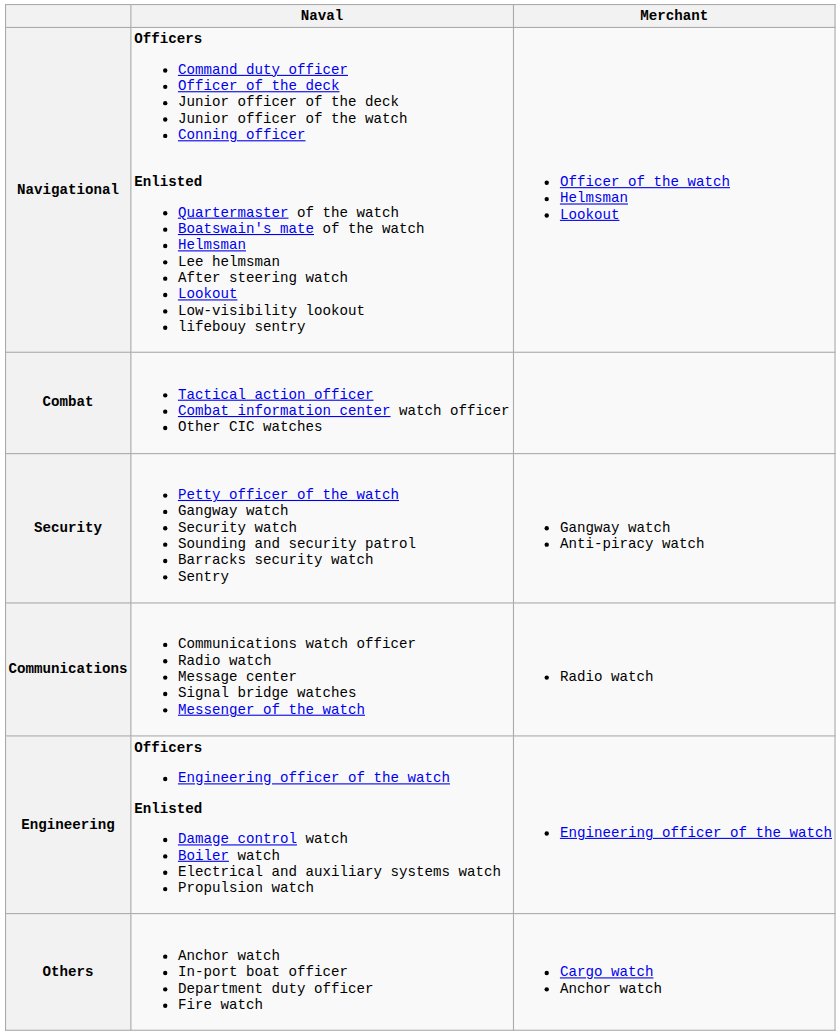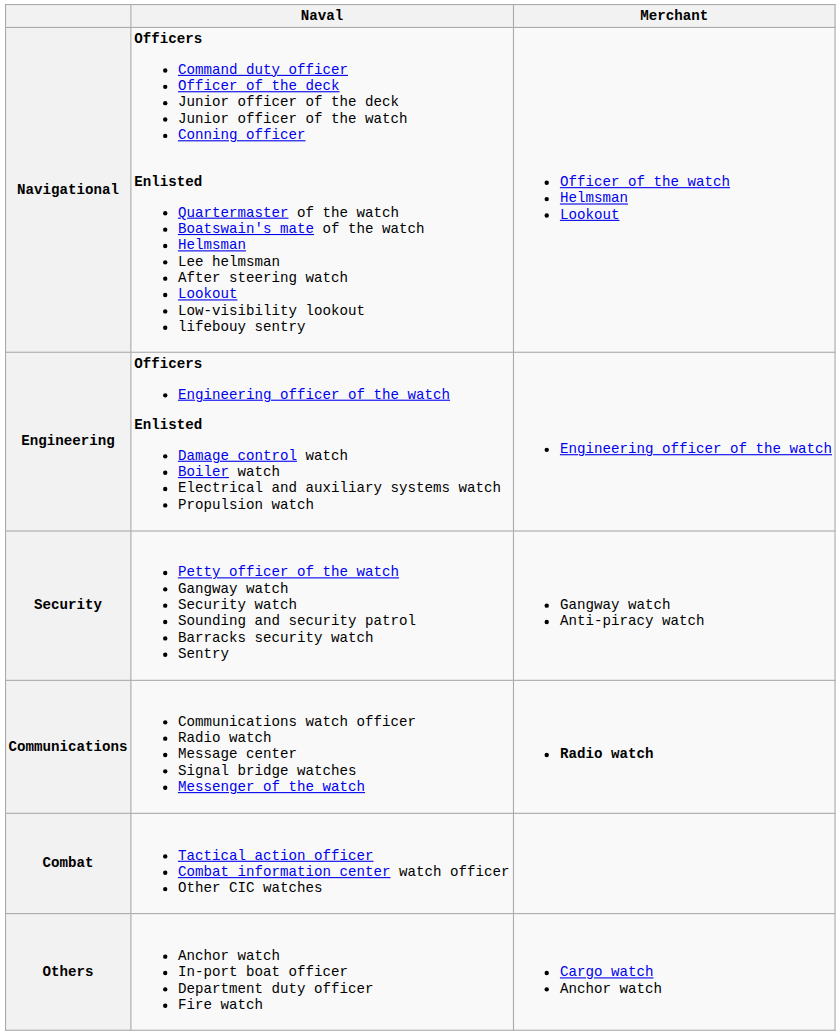rows swapped: Engineering <-> Combat
Communications | Merchant: normal -> bold
